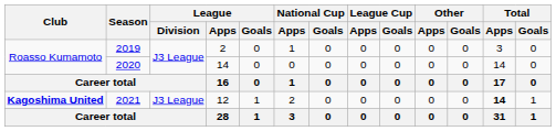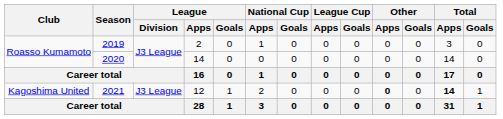2021 | Club: bold -> normal
2021 | Other / Apps: normal -> bold
